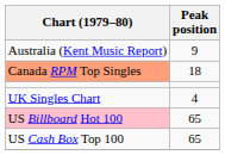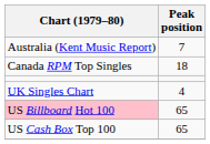row 2 | Peak position: 9 -> 7
row 3 | Chart (1979–80): lightsalmon background -> no background
